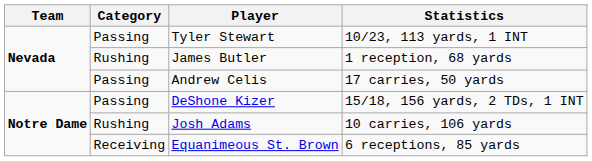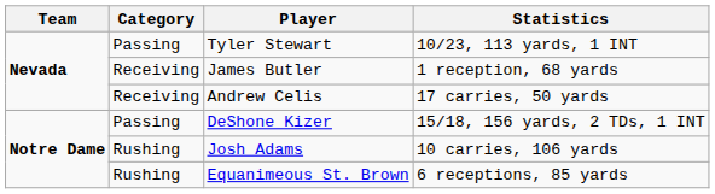James Butler | Category: Rushing -> Receiving
Andrew Celis | Category: Passing -> Receiving
Equanimeous St. Brown | Category: Receiving -> Rushing
